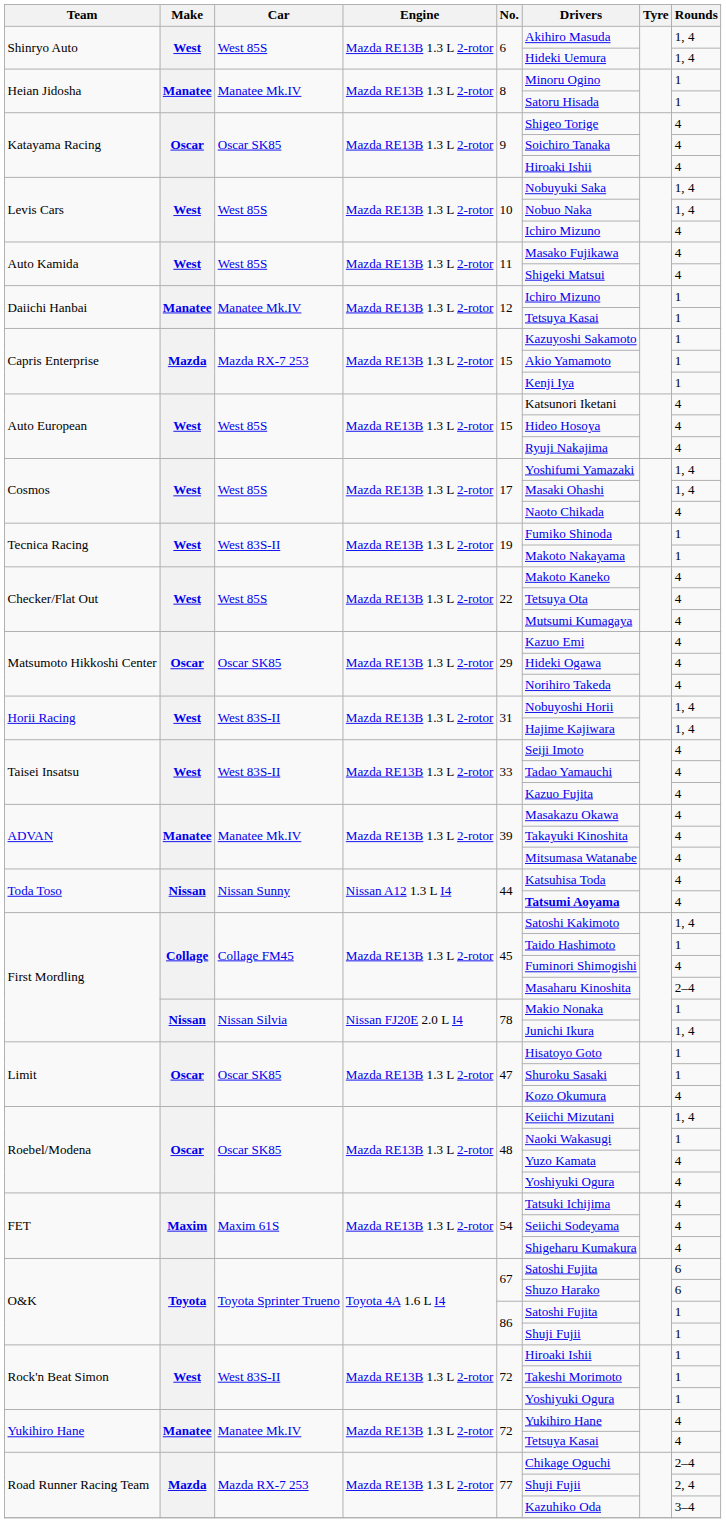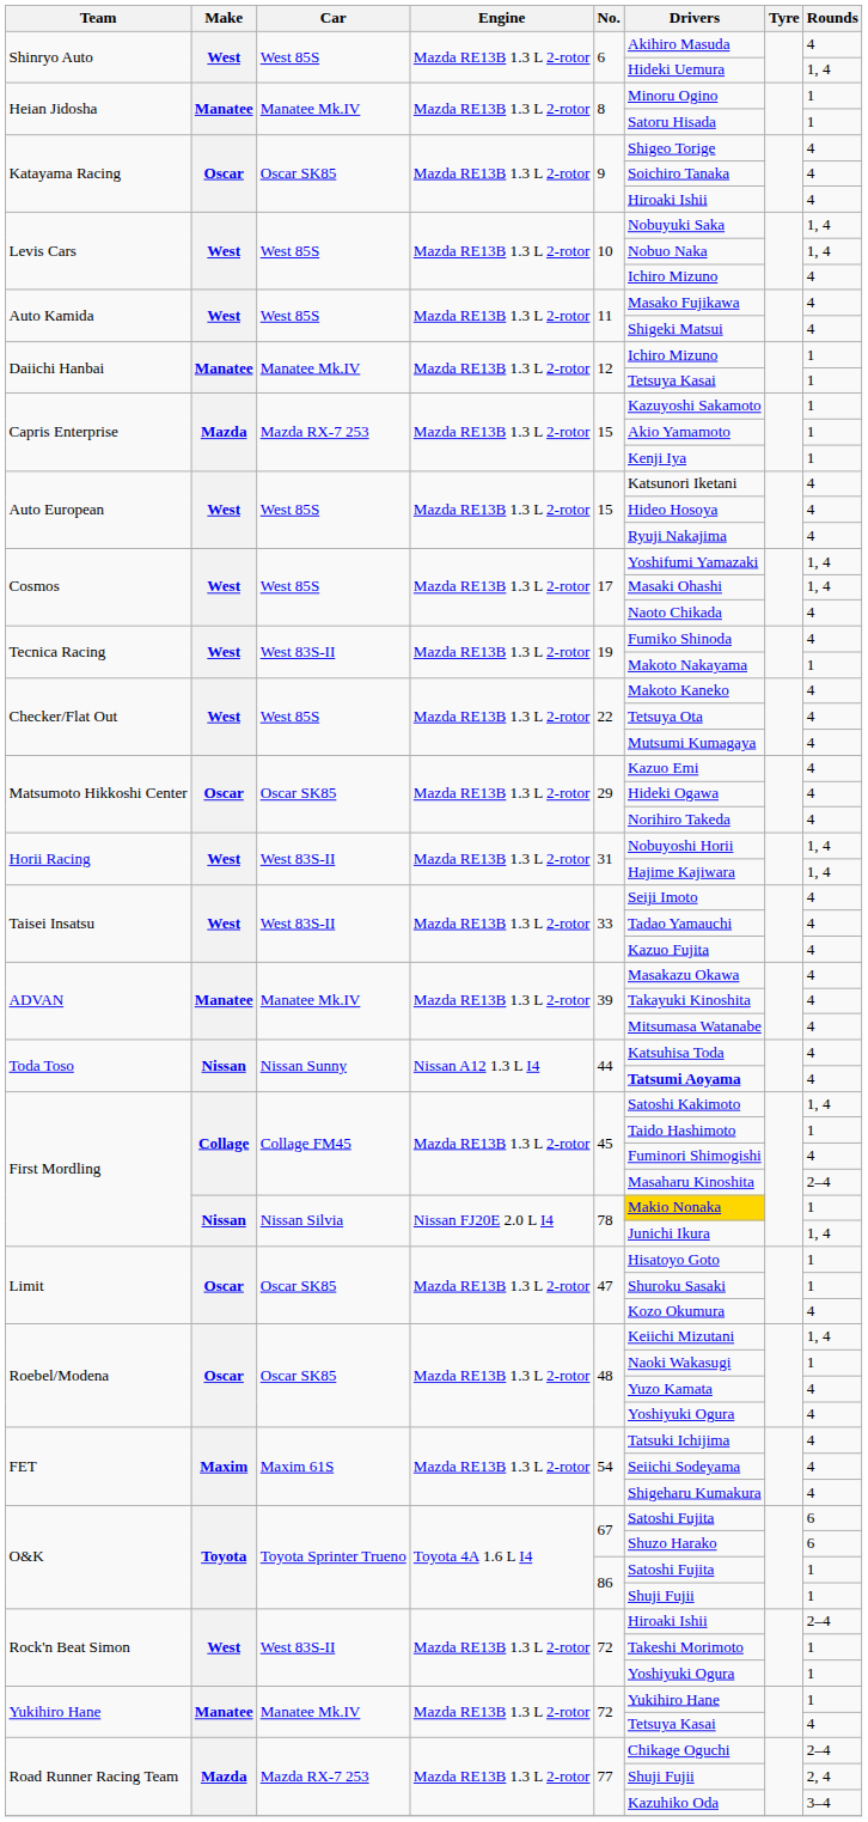row 2 | Rounds: 1, 4 -> 4
row 25 | Rounds: 1 -> 4
row 47 | Drivers: no background -> gold background
row 63 | Rounds: 1 -> 2–4
row 66 | Rounds: 4 -> 1
